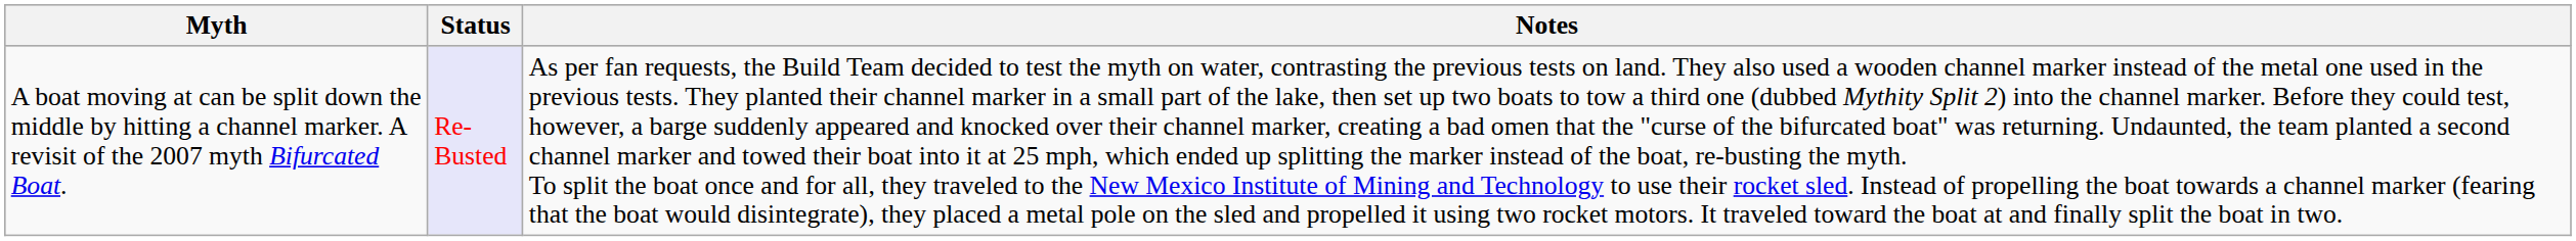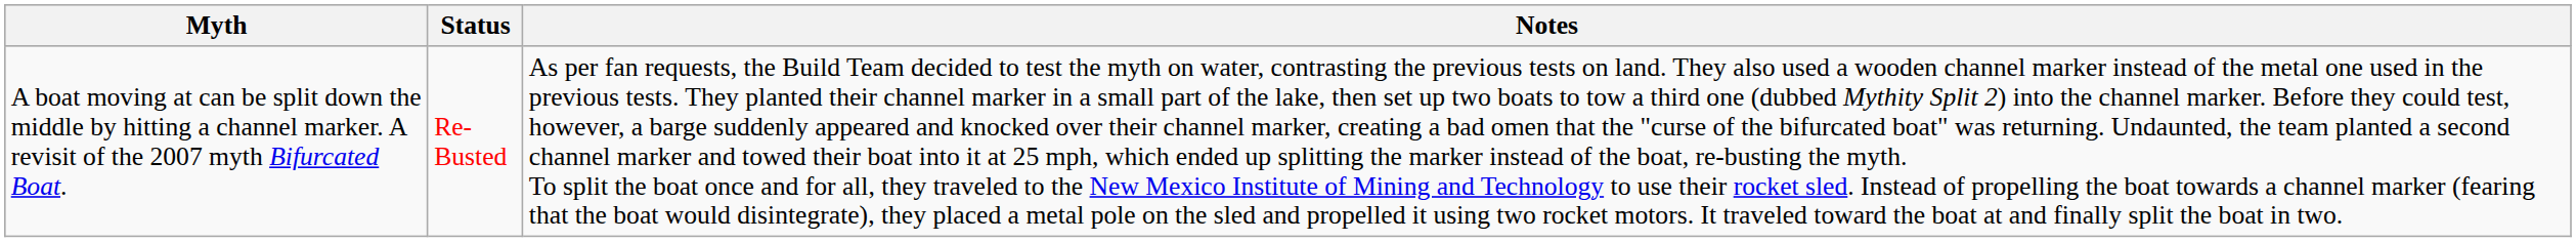row 2 | Status: lavender background -> no background
